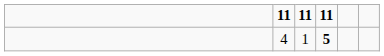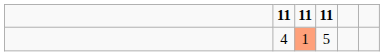row 2 | column 3: no background -> lightsalmon background
row 2 | column 4: bold -> normal
